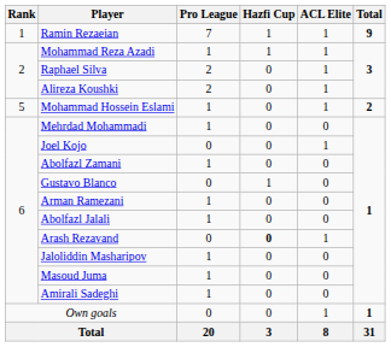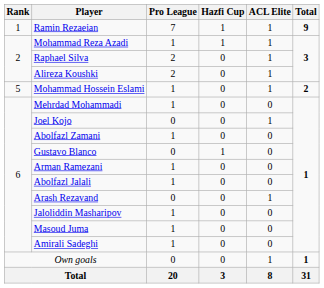Arash Rezavand | Hazfi Cup: bold -> normal
